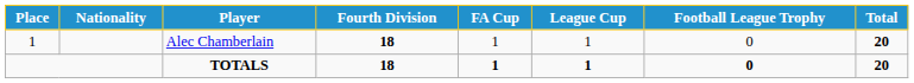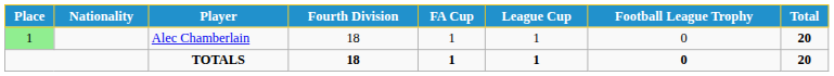Alec Chamberlain | Place: no background -> lightgreen background
Alec Chamberlain | Fourth Division: bold -> normal
